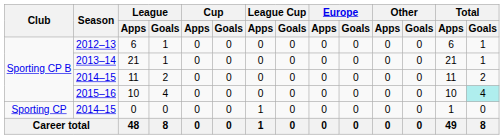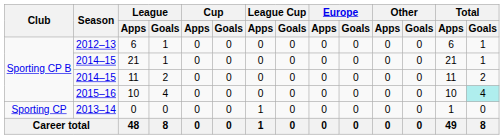row 4 | Season: 2013–14 -> 2014–15
row 7 | Season: 2014–15 -> 2013–14
